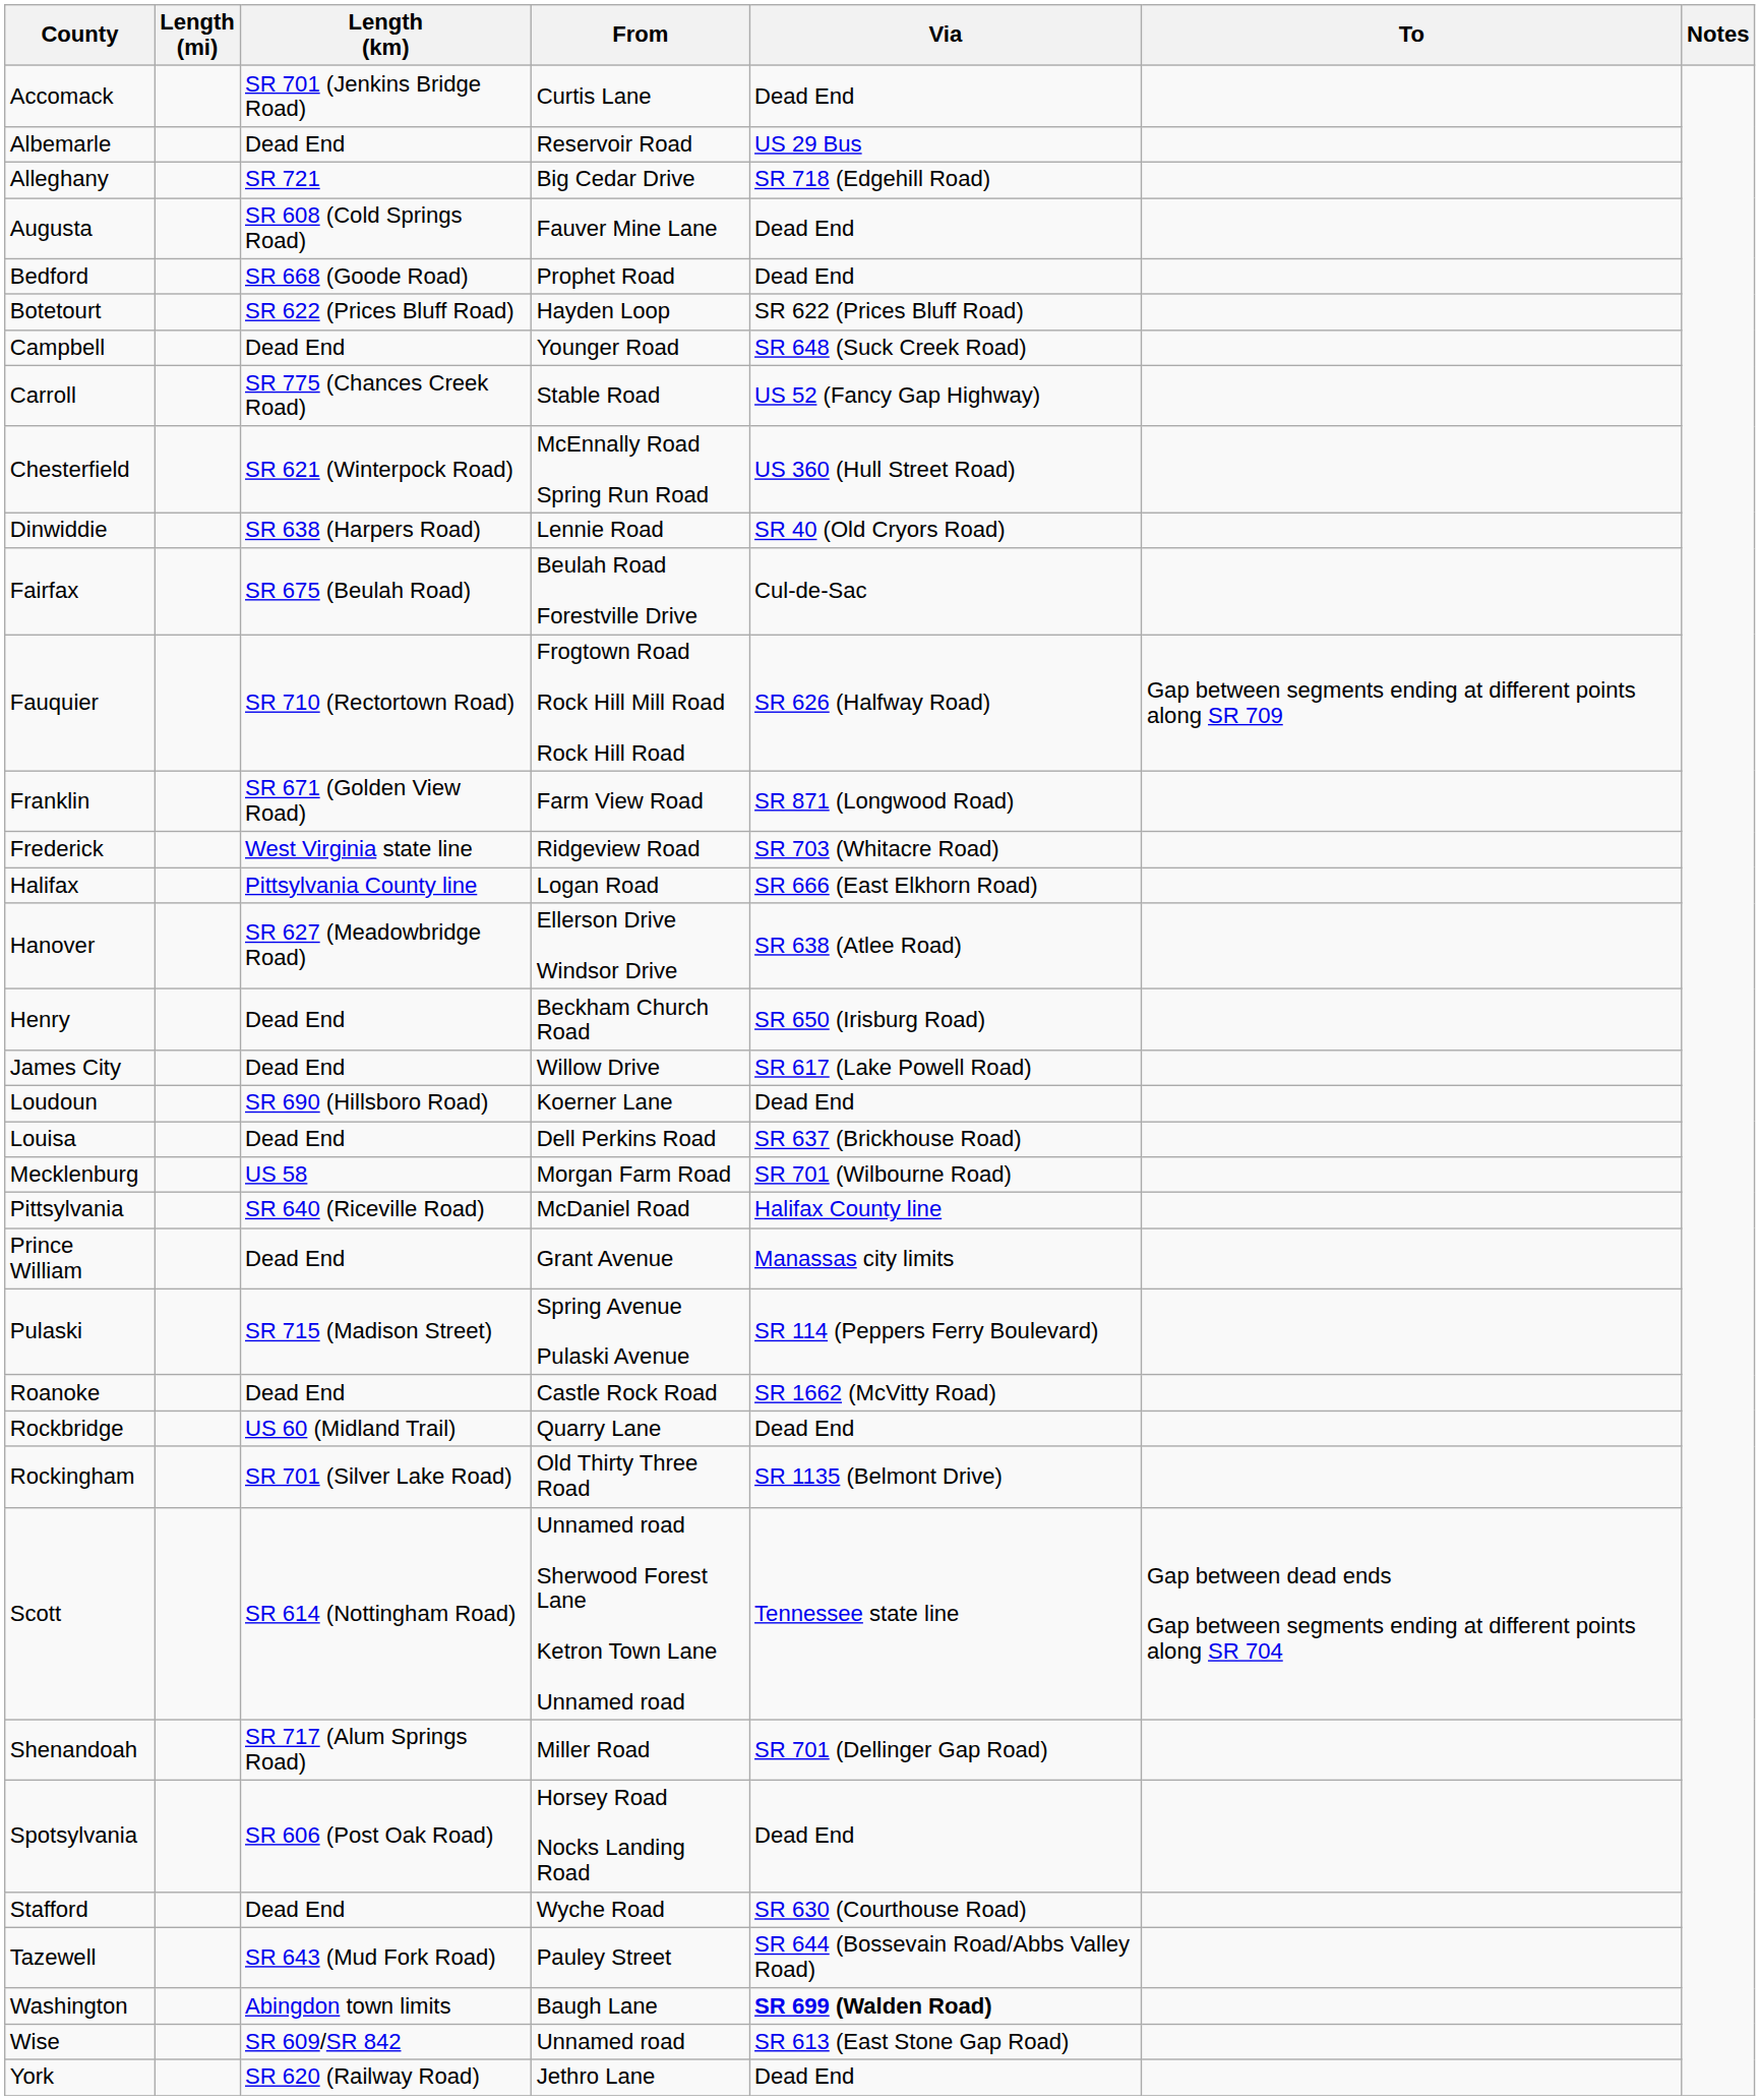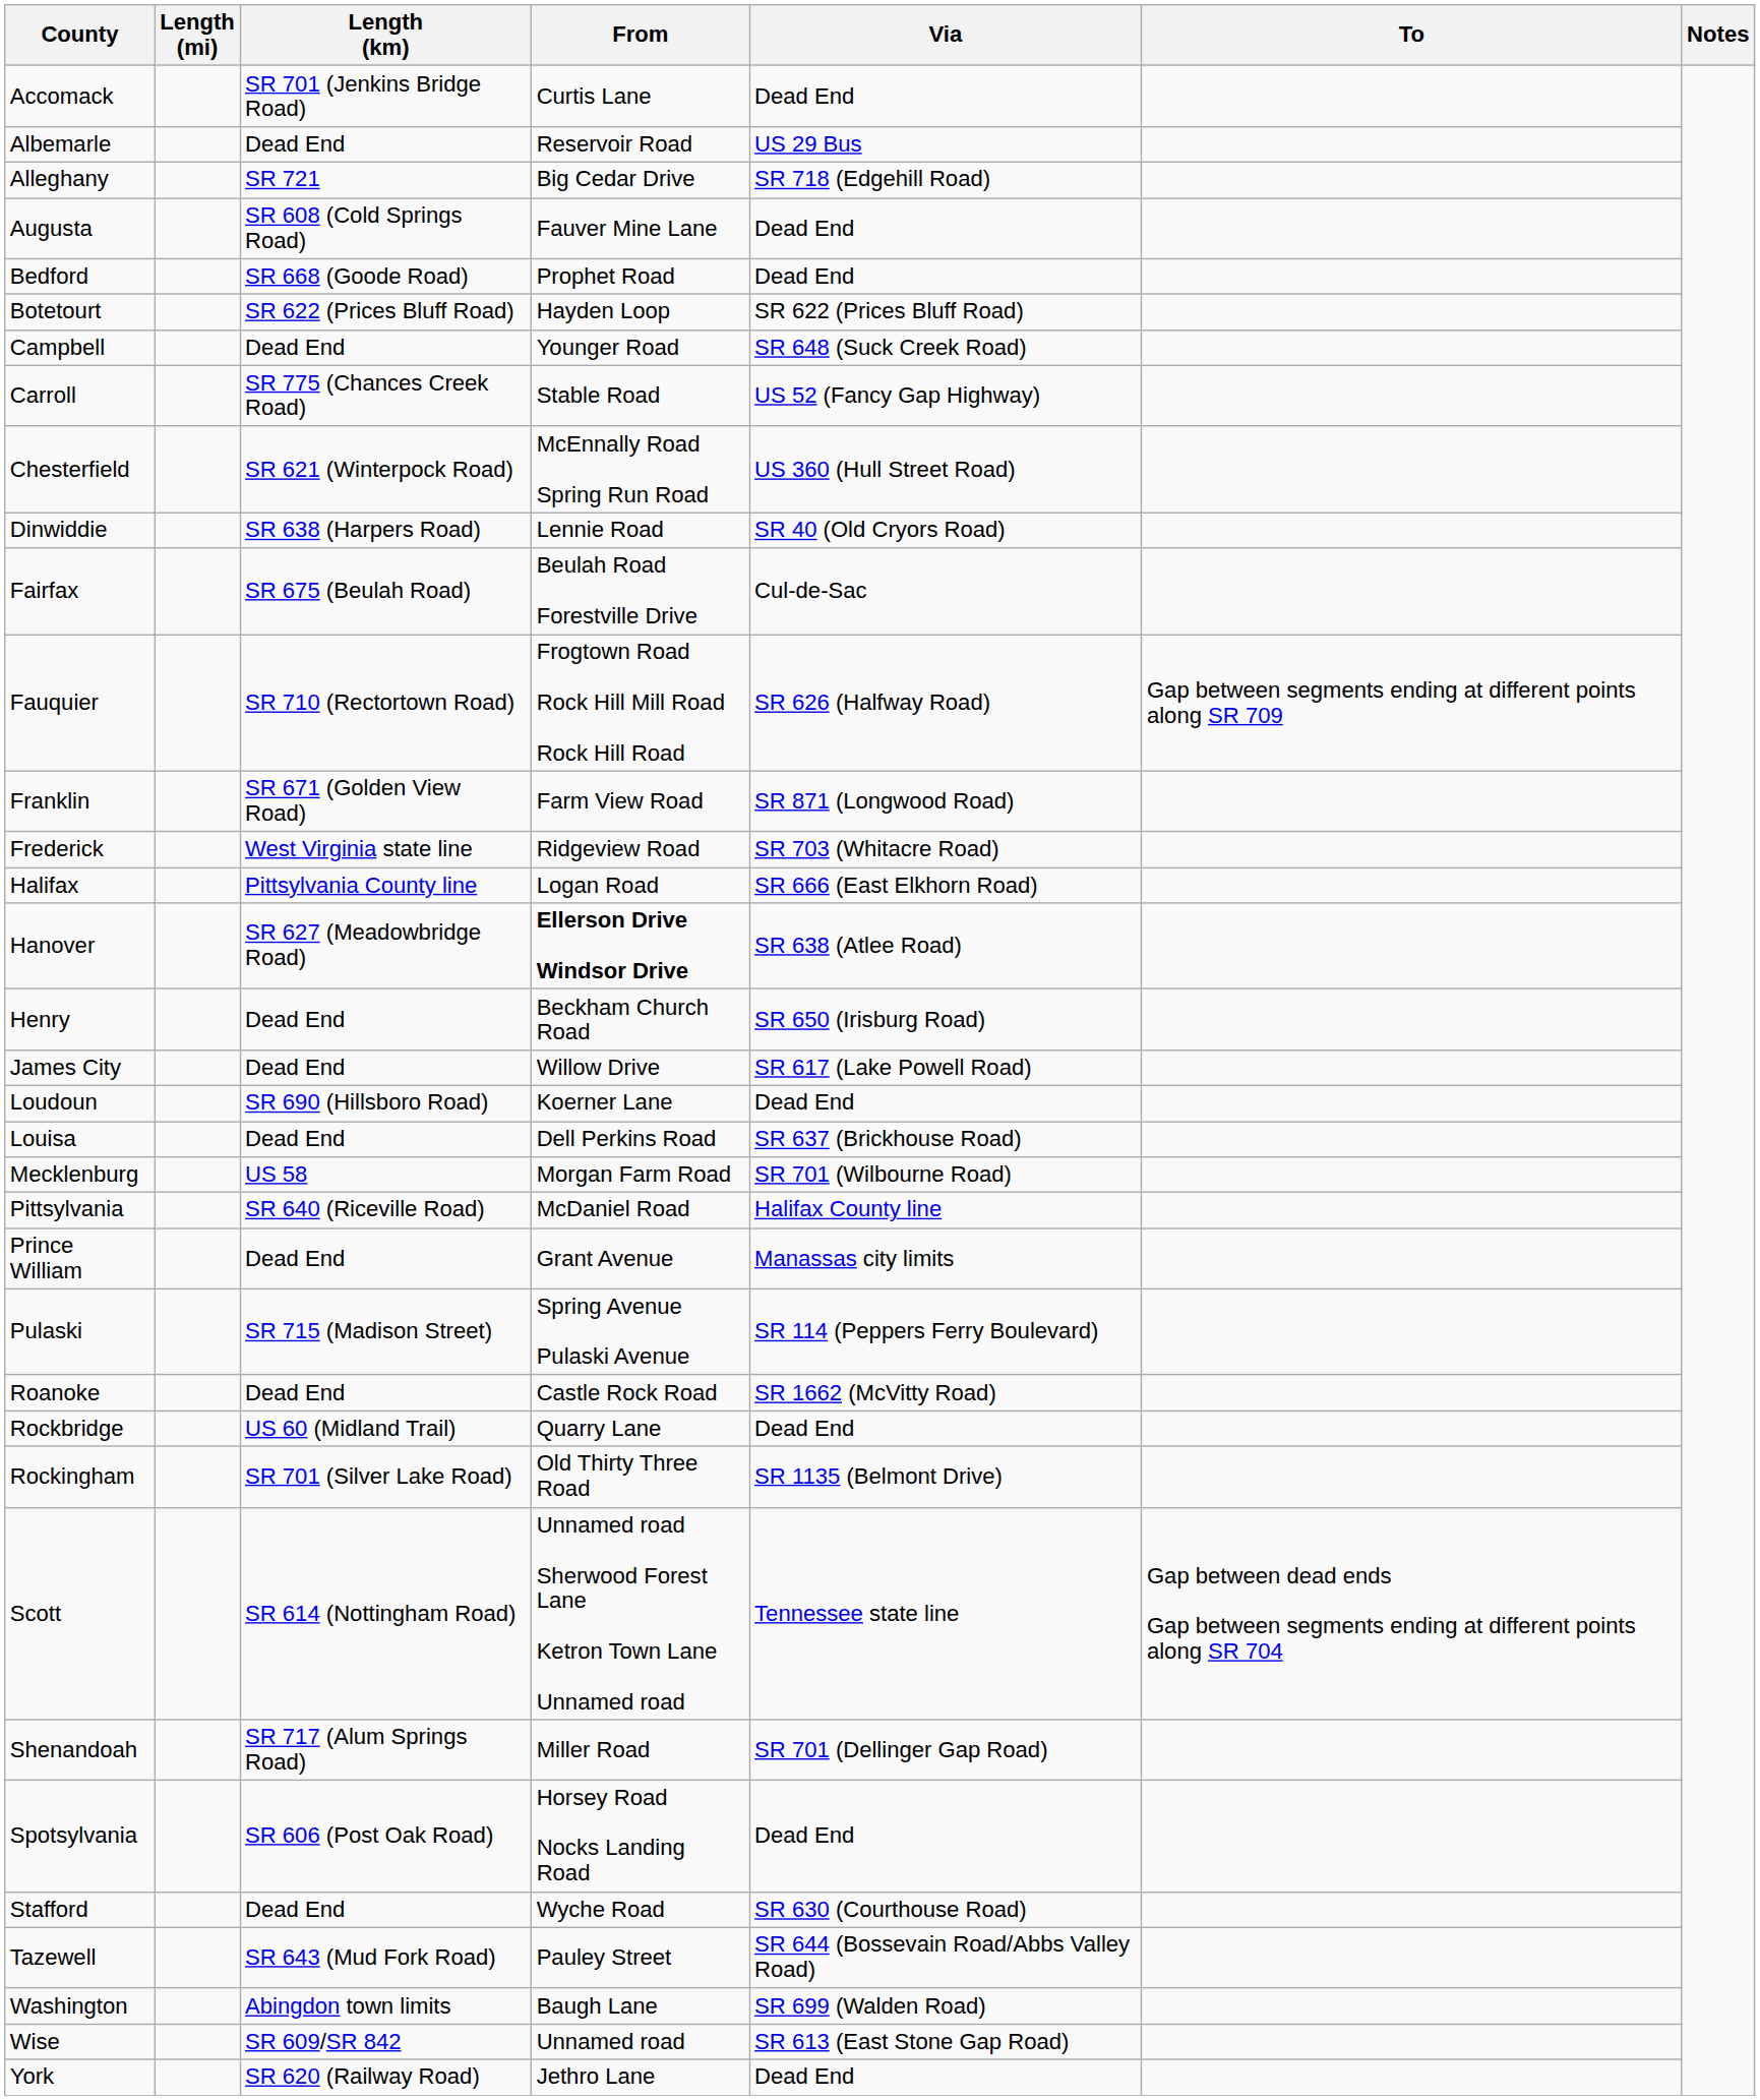Hanover | From: normal -> bold
Washington | Via: bold -> normal
